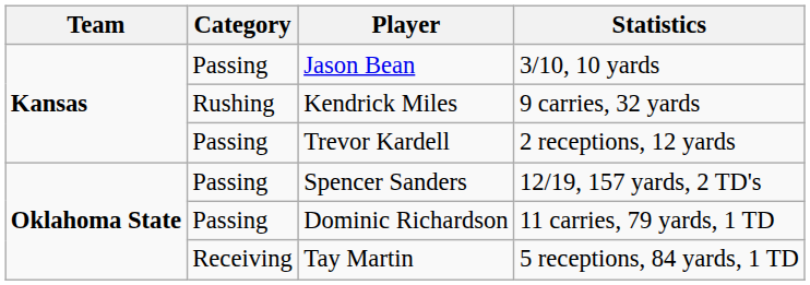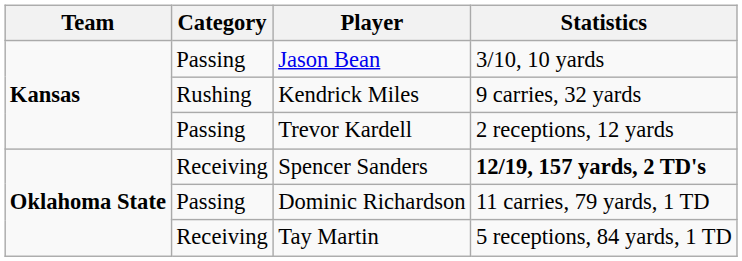Spencer Sanders | Category: Passing -> Receiving
Spencer Sanders | Statistics: normal -> bold
